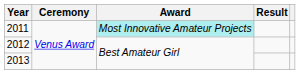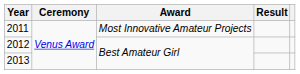2011 | Award: paleturquoise background -> no background
